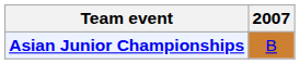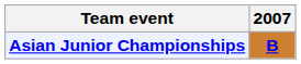Asian Junior Championships | 2007: normal -> bold
